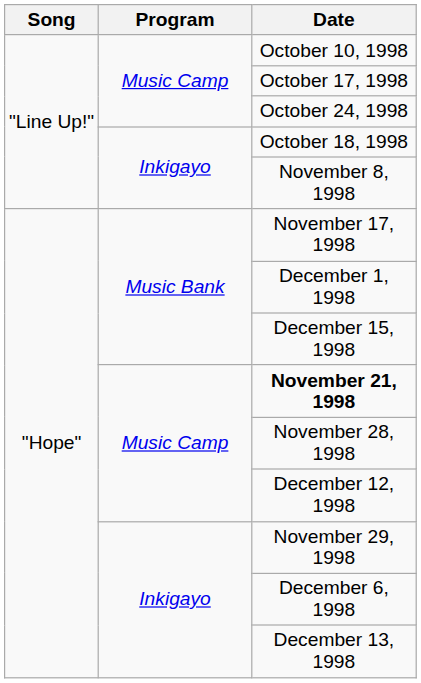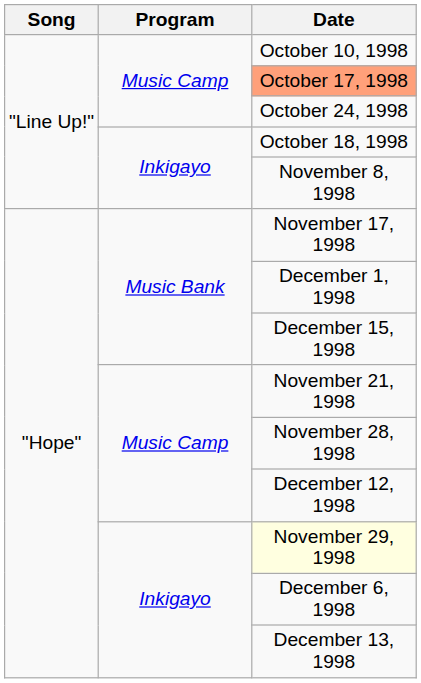October 17, 1998 | Date: no background -> lightsalmon background
November 21, 1998 | Date: bold -> normal
November 29, 1998 | Date: no background -> lightyellow background
